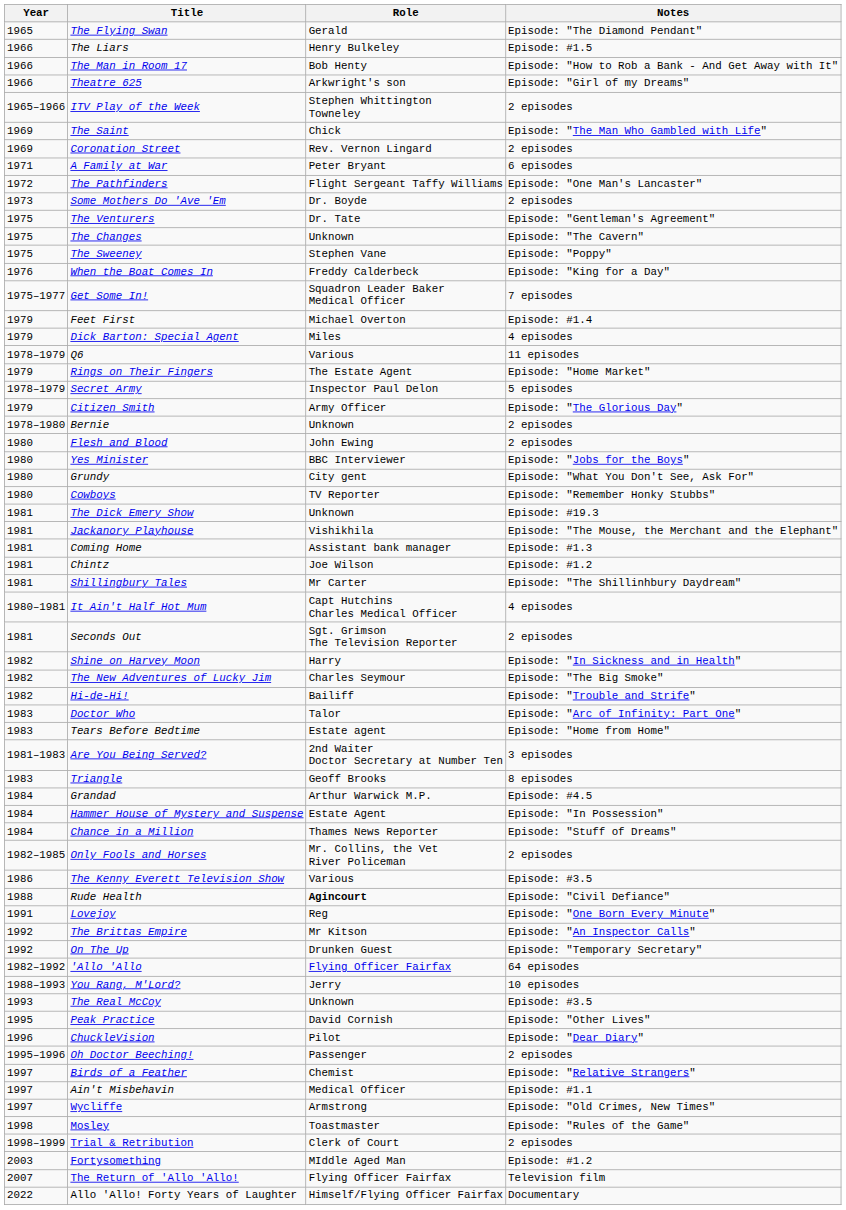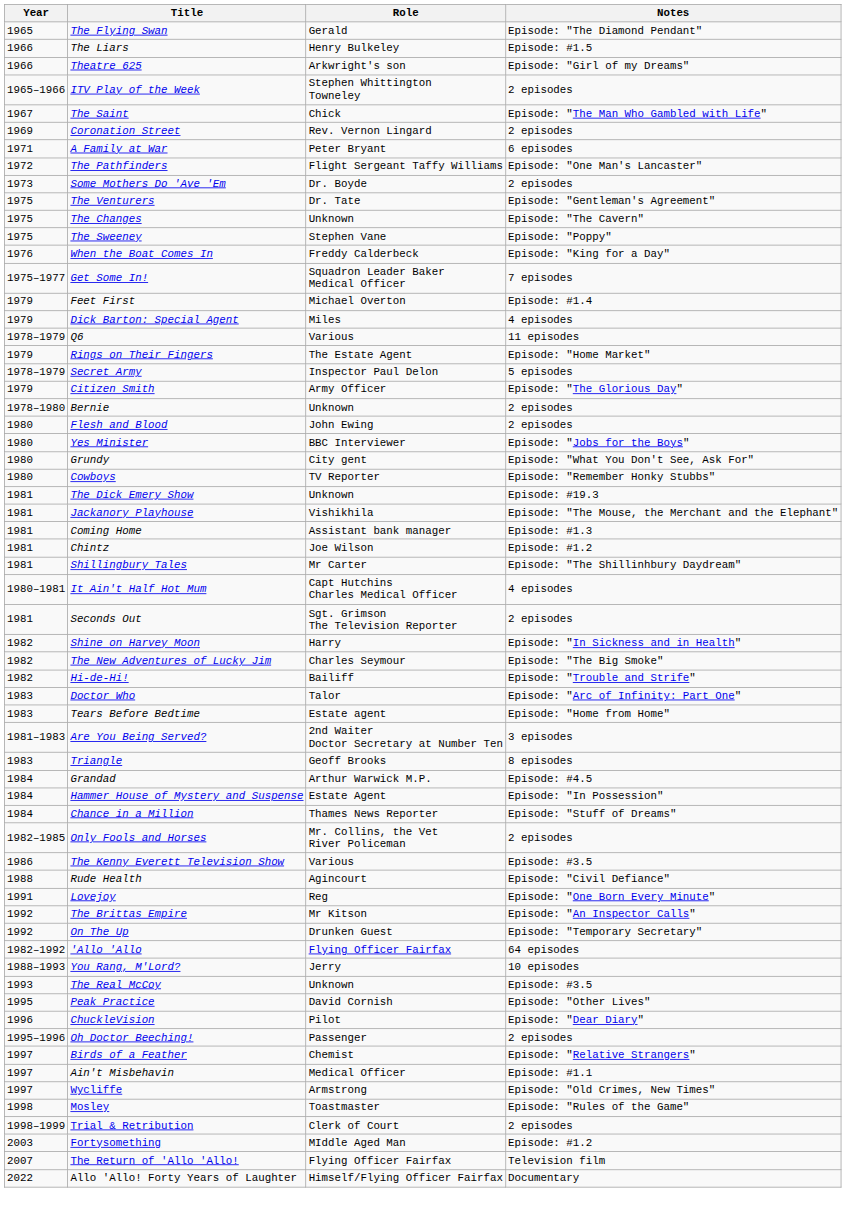- row: 1966 | The Man in Room 17 | Bob Henty | Episode: "How to Rob a Bank - And Get Away with It"
The Saint | Year: 1969 -> 1967
Rude Health | Role: bold -> normal
